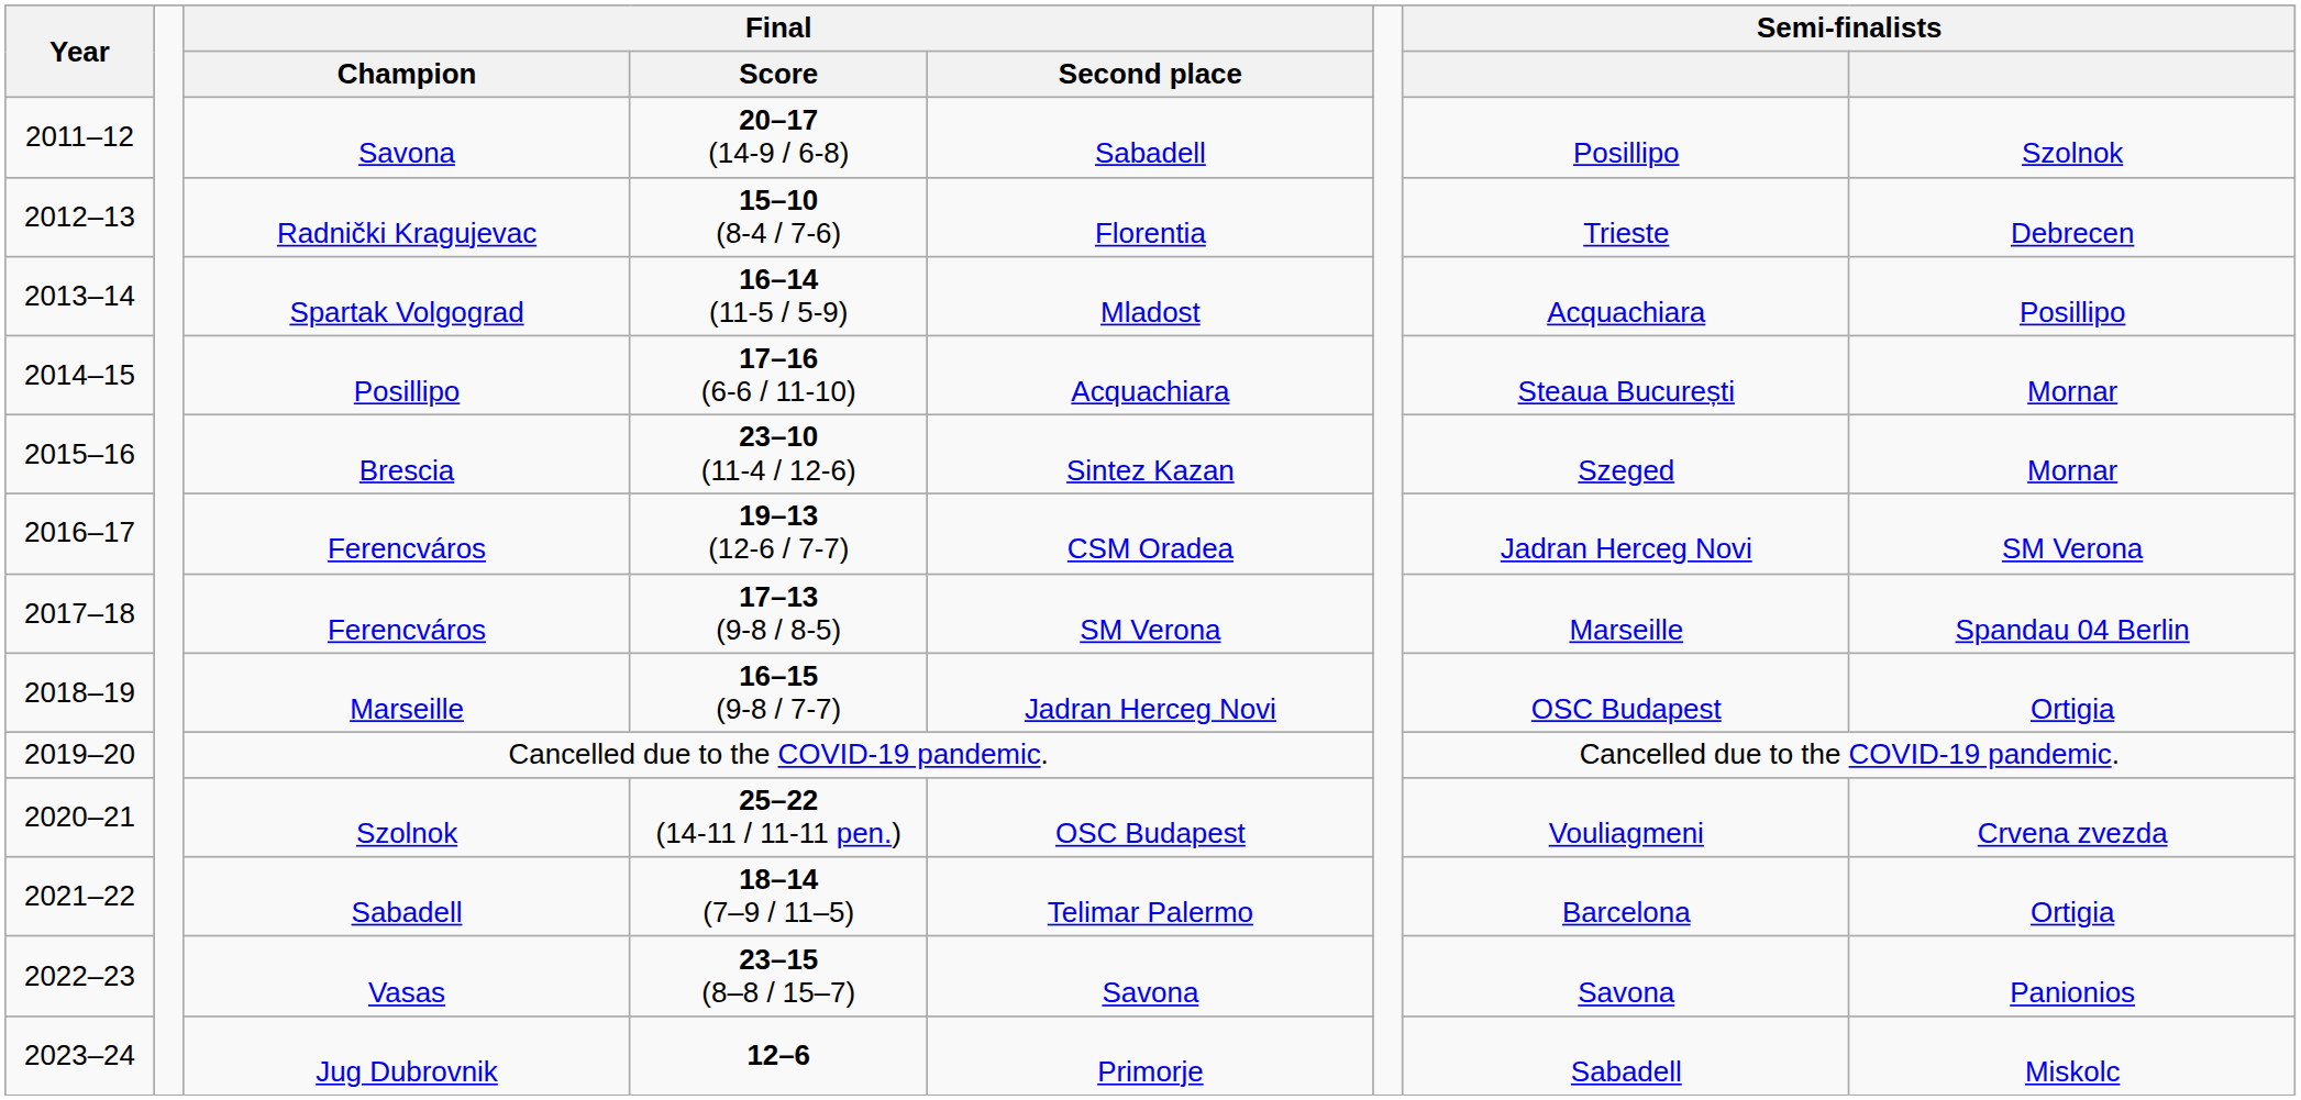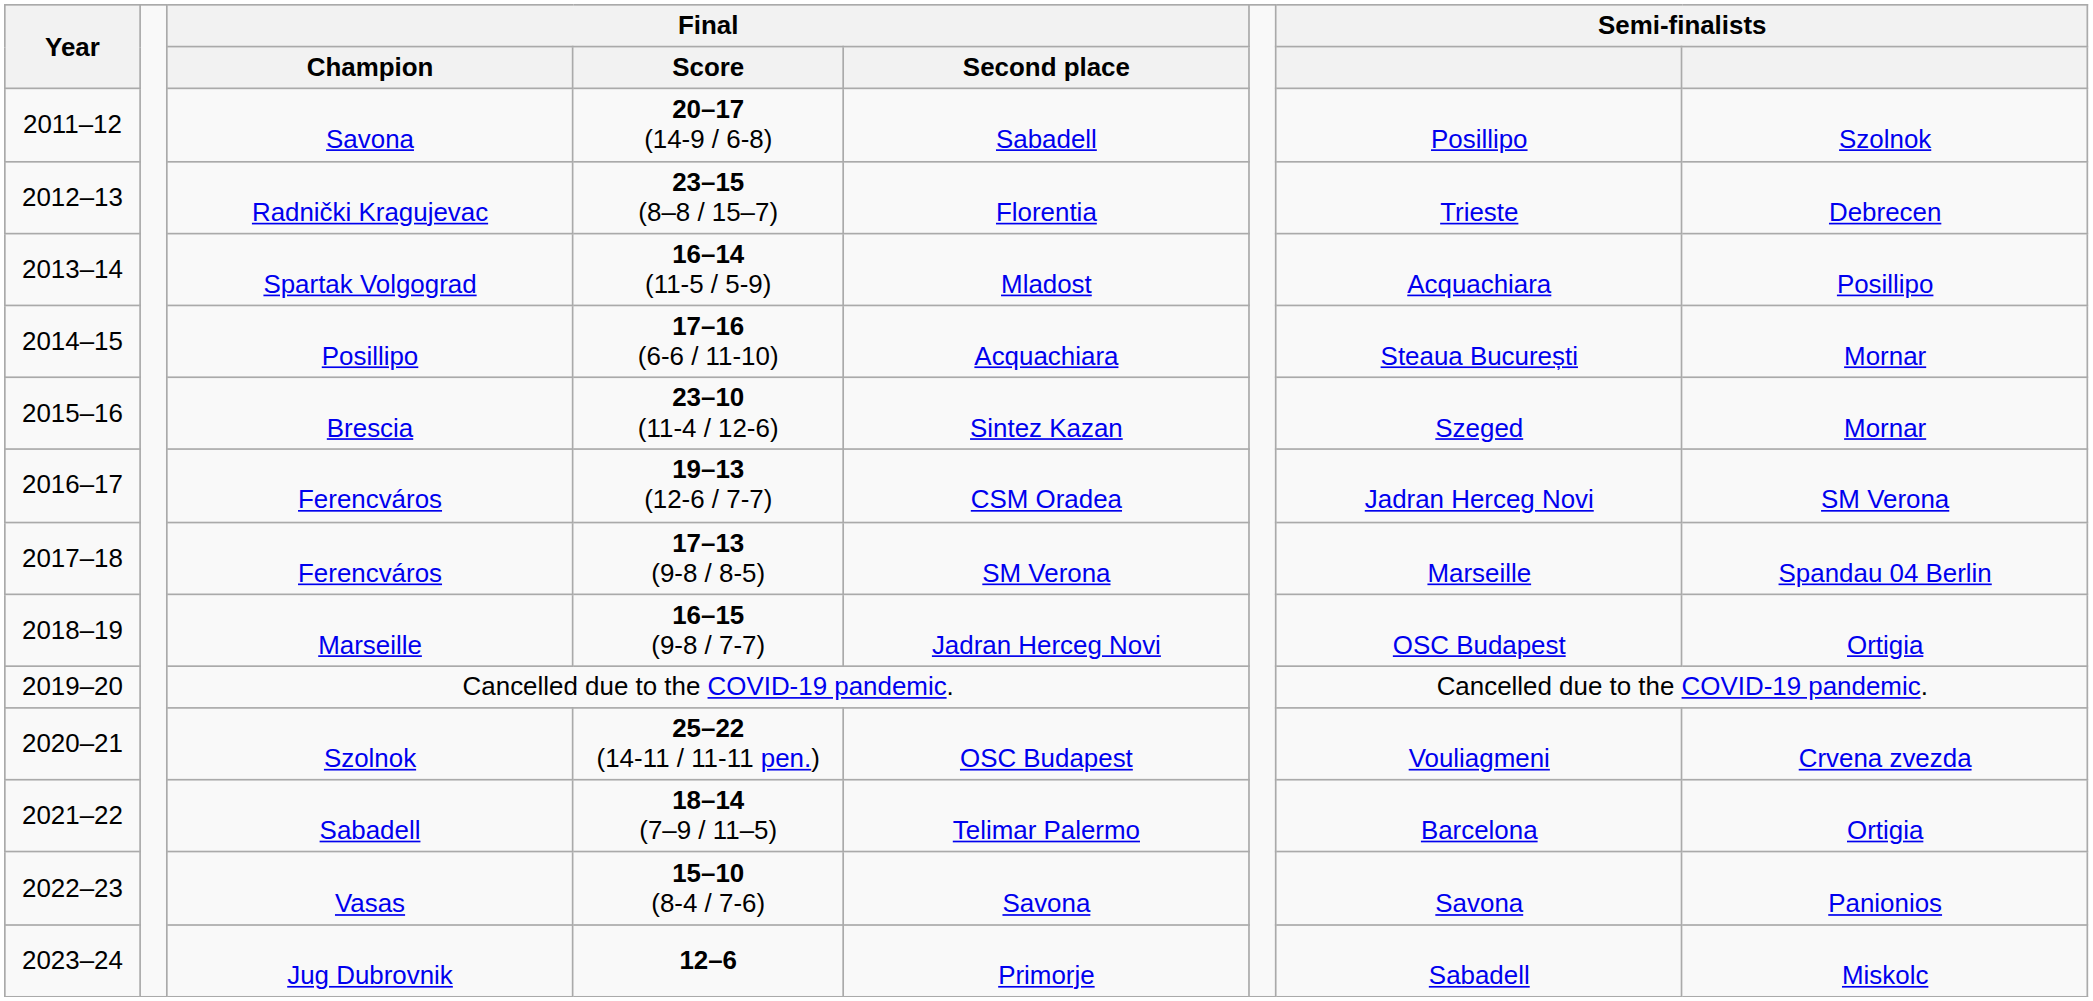Radnički Kragujevac | Final / Score: 15–10 (8-4 / 7-6) -> 23–15 (8–8 / 15–7)
Vasas | Final / Score: 23–15 (8–8 / 15–7) -> 15–10 (8-4 / 7-6)
